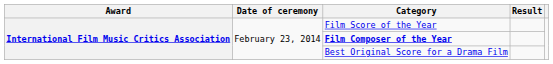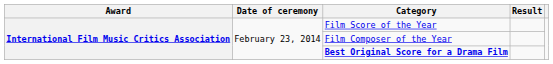Film Composer of the Year | Category: bold -> normal
Best Original Score for a Drama Film | Category: normal -> bold
